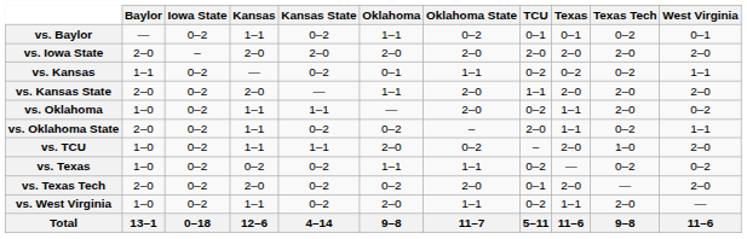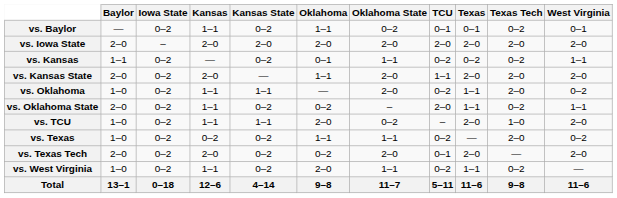vs. Texas | Texas Tech: 0–2 -> 2–0
vs. West Virginia | Texas Tech: 2–0 -> 0–2
